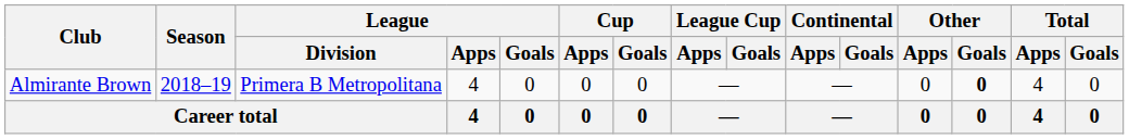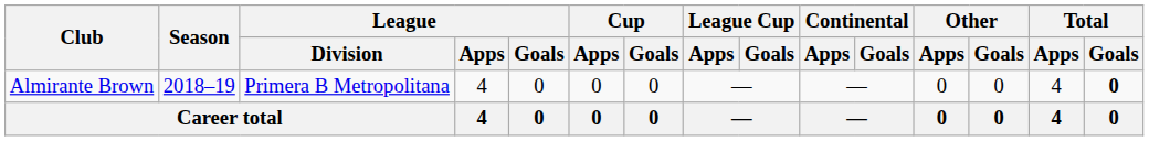Almirante Brown | Other / Goals: bold -> normal
Almirante Brown | Total / Goals: normal -> bold
